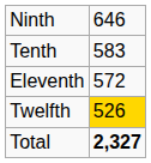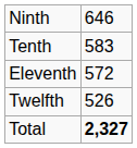Twelfth | column 2: gold background -> no background
